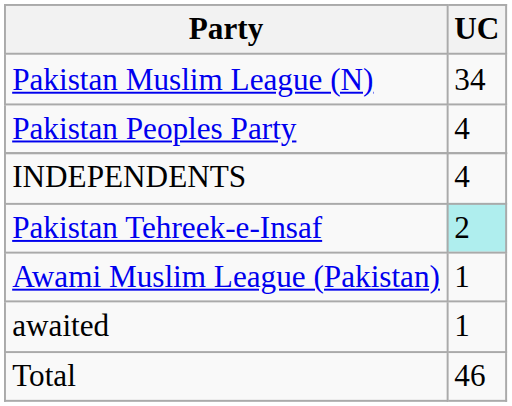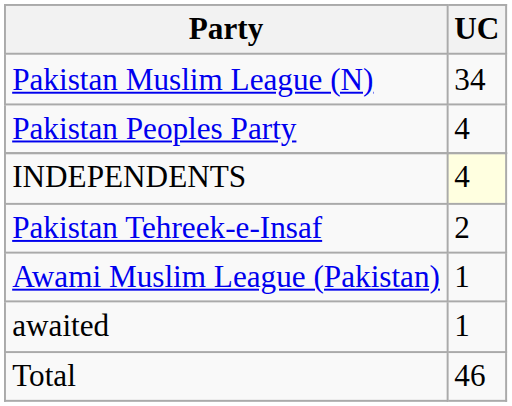INDEPENDENTS | UC: no background -> lightyellow background
Pakistan Tehreek-e-Insaf | UC: paleturquoise background -> no background
